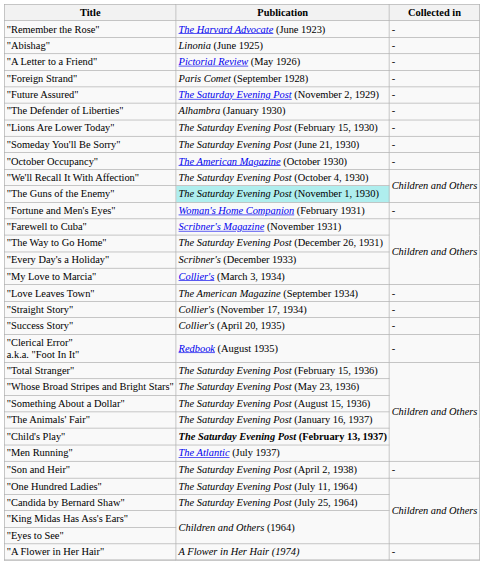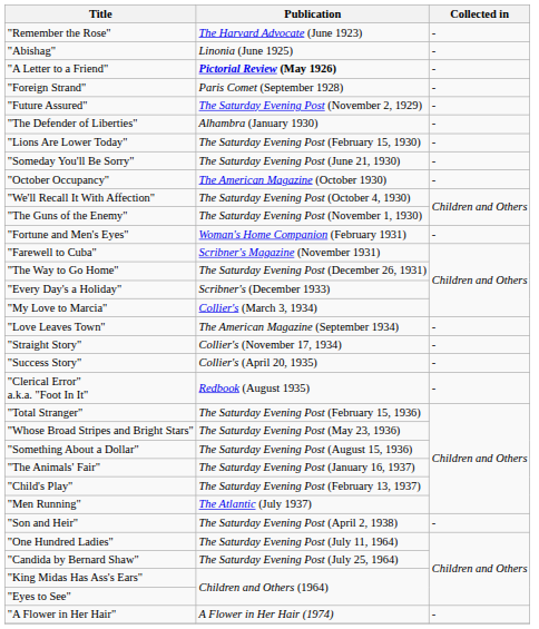"A Letter to a Friend" | Publication: normal -> bold
"The Guns of the Enemy" | Publication: paleturquoise background -> no background
"Child's Play" | Publication: bold -> normal
